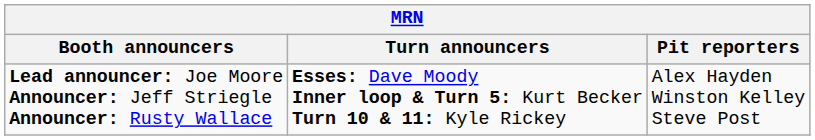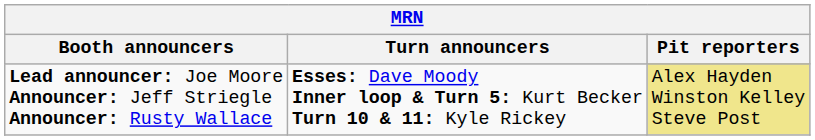row 3 | Pit reporters: no background -> khaki background
